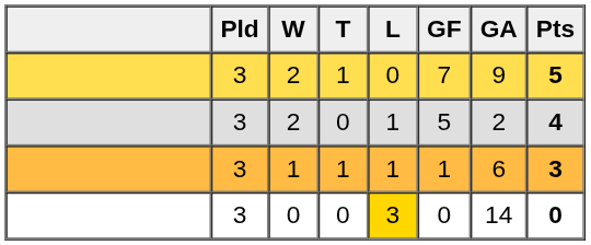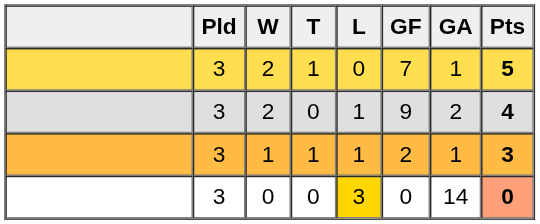row 2 | GA: 9 -> 1
row 3 | GF: 5 -> 9
row 4 | GF: 1 -> 2
row 4 | GA: 6 -> 1
row 5 | Pts: no background -> lightsalmon background
